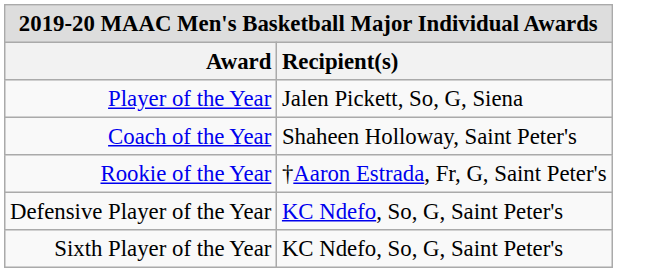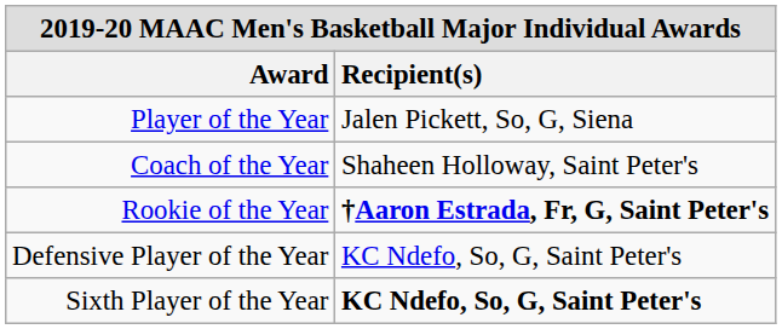Rookie of the Year | Recipient(s): normal -> bold
Sixth Player of the Year | Recipient(s): normal -> bold
